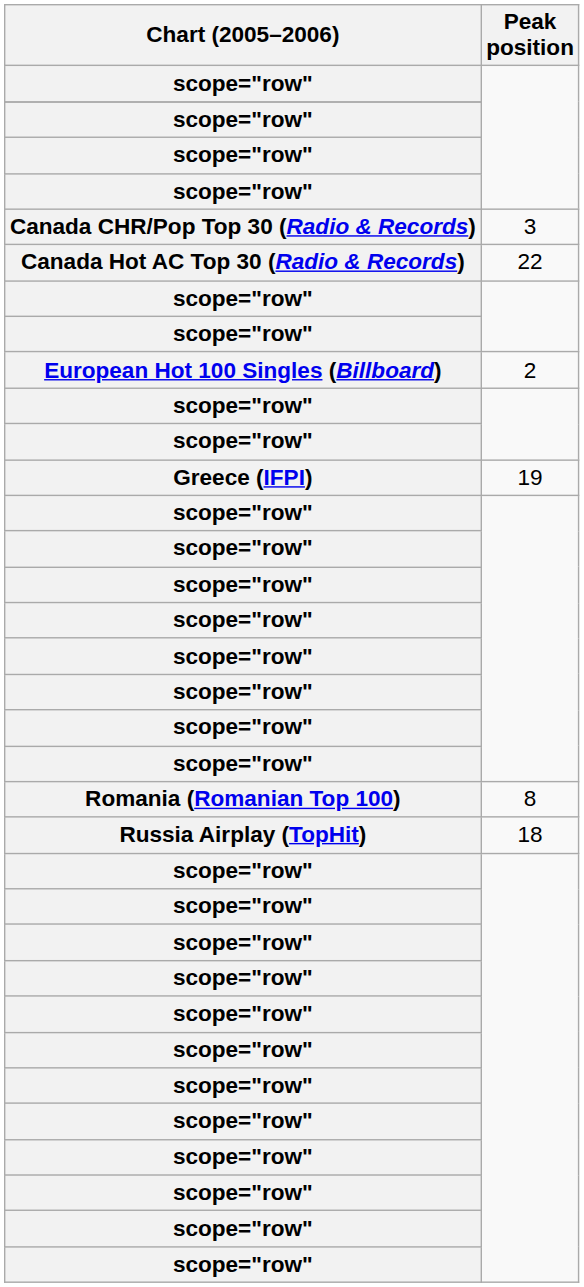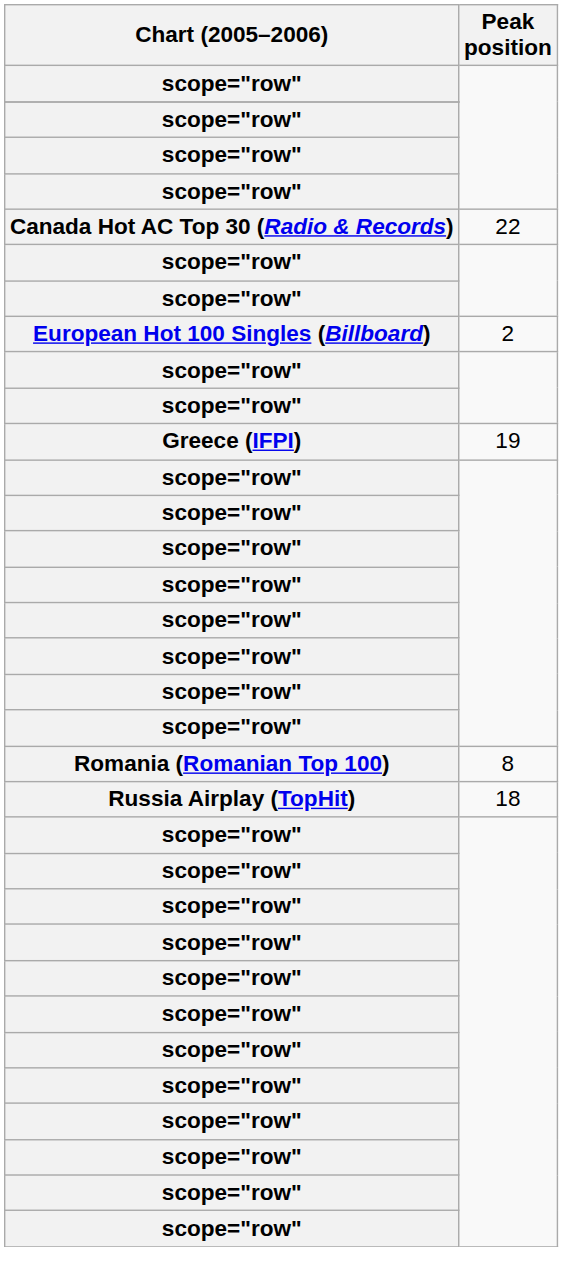- row: Canada CHR/Pop Top 30 (Radio & Records) | 3
